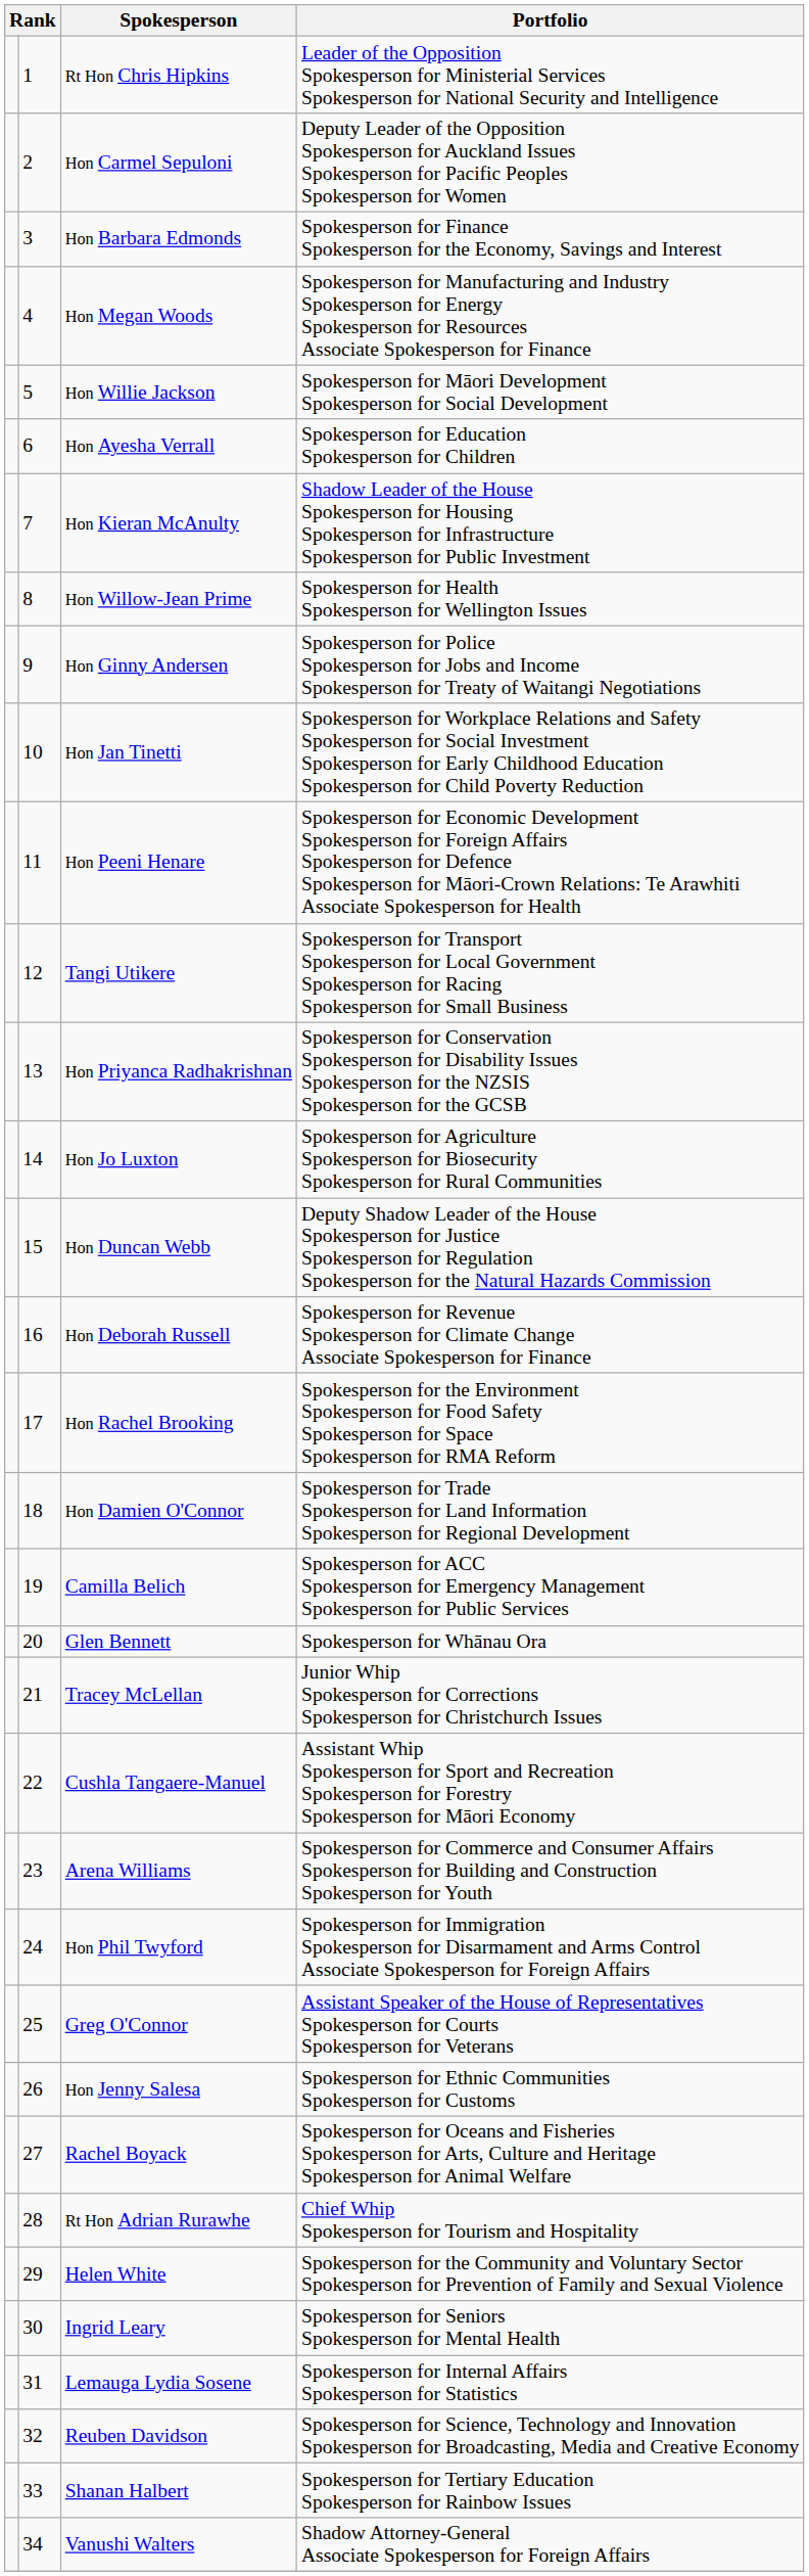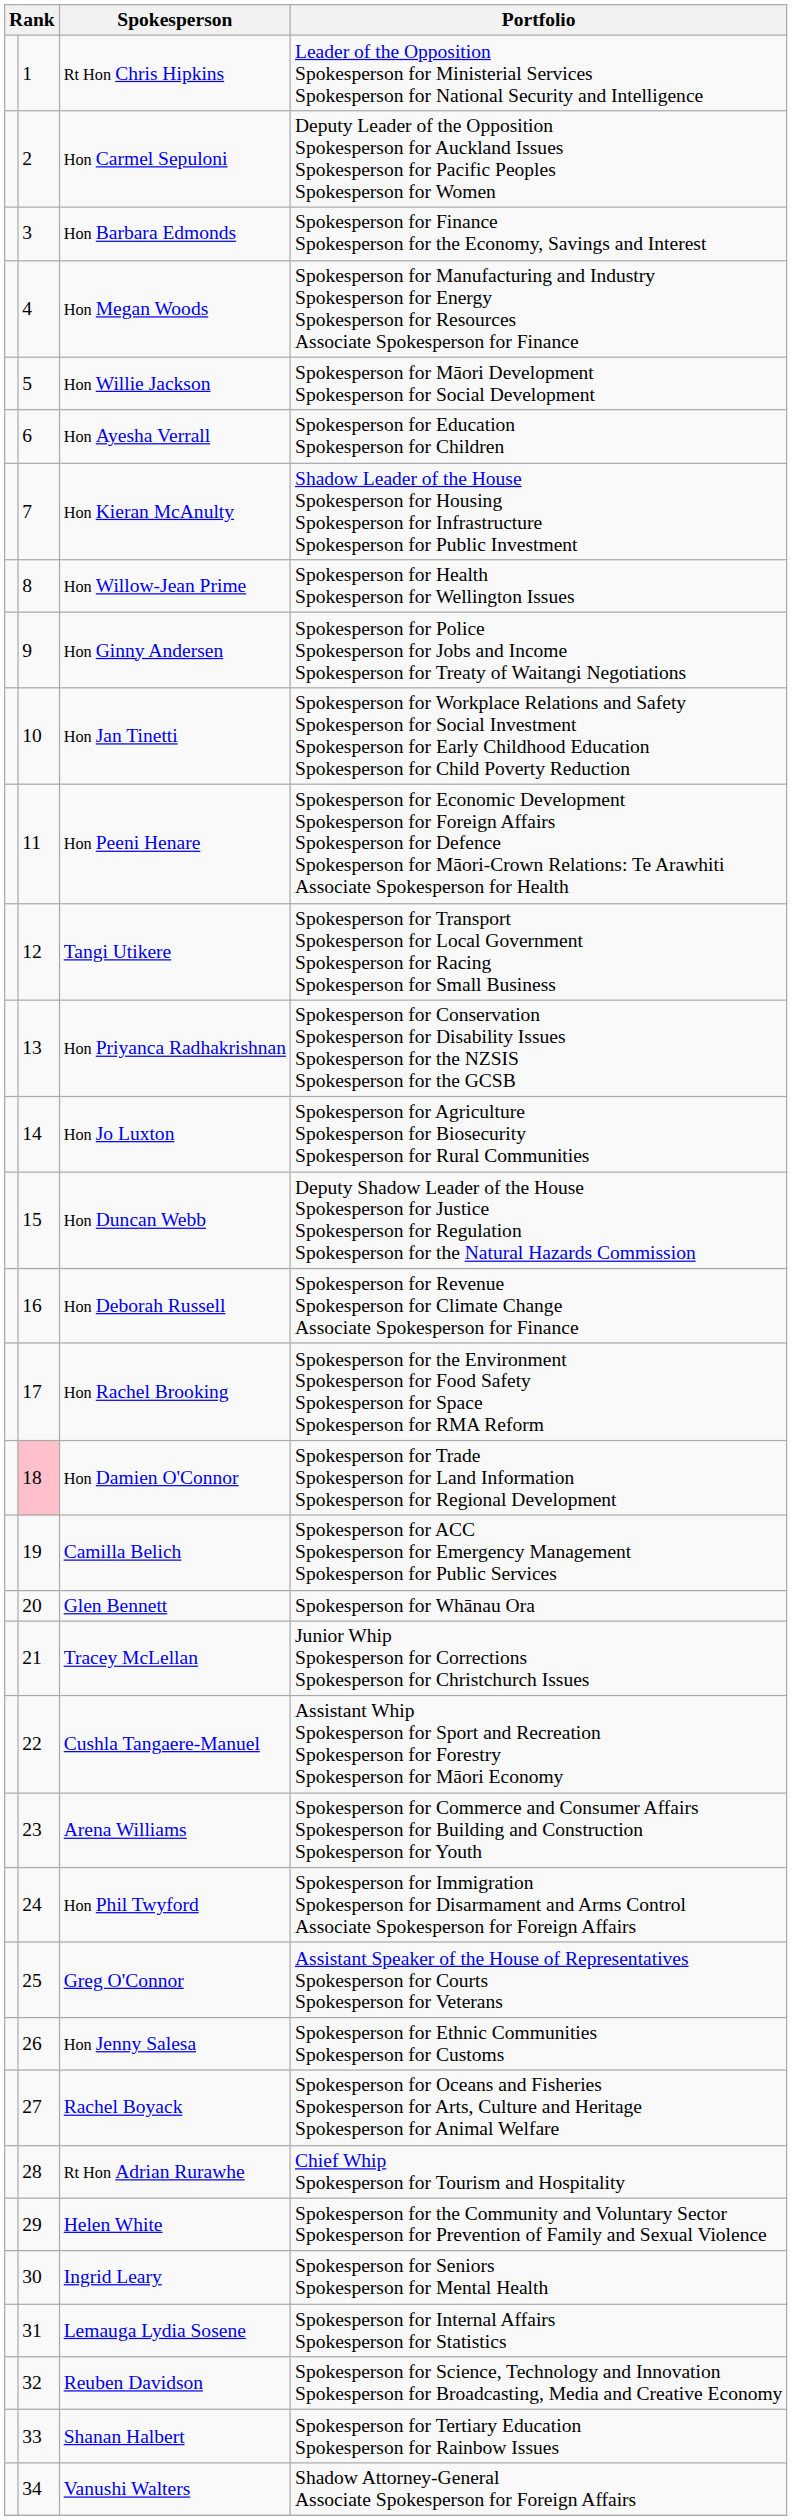Hon Damien O'Connor | column 2: no background -> pink background
